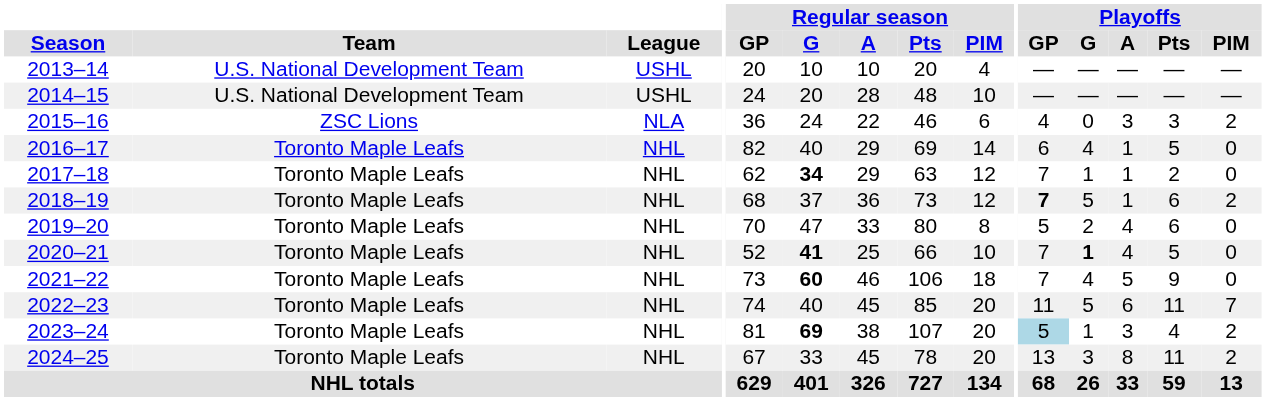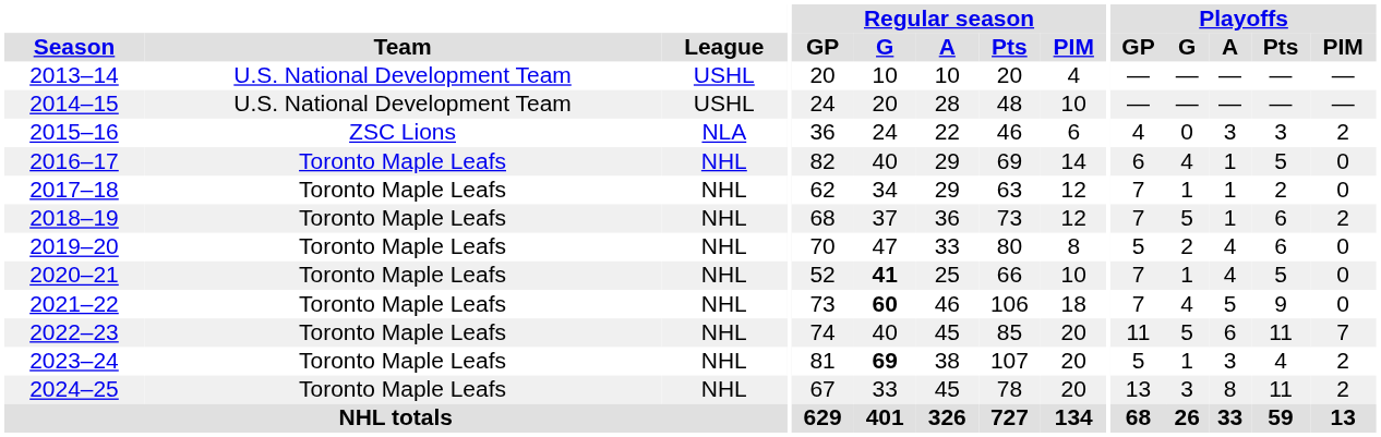2017–18 | Regular season / G: bold -> normal
2018–19 | Playoffs / GP: bold -> normal
2020–21 | Playoffs / G: bold -> normal
2023–24 | Playoffs / GP: lightblue background -> no background
